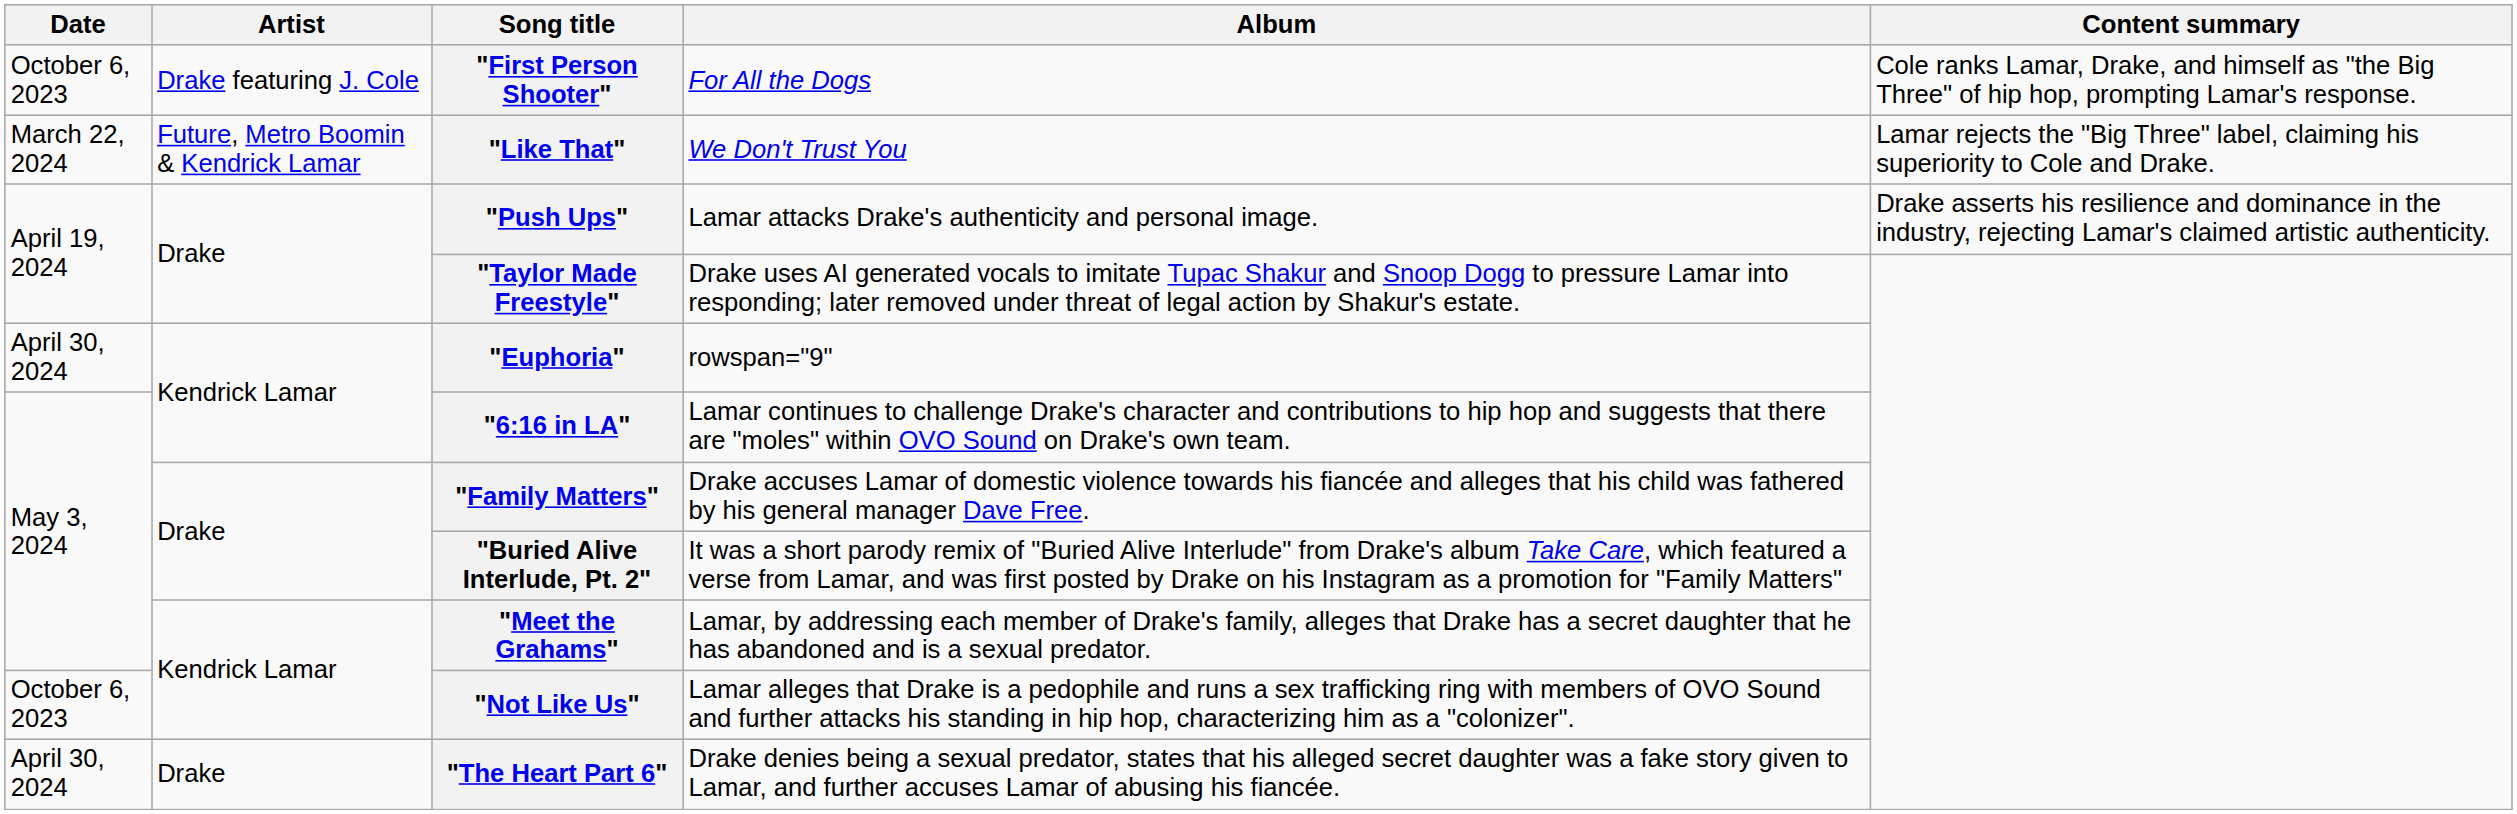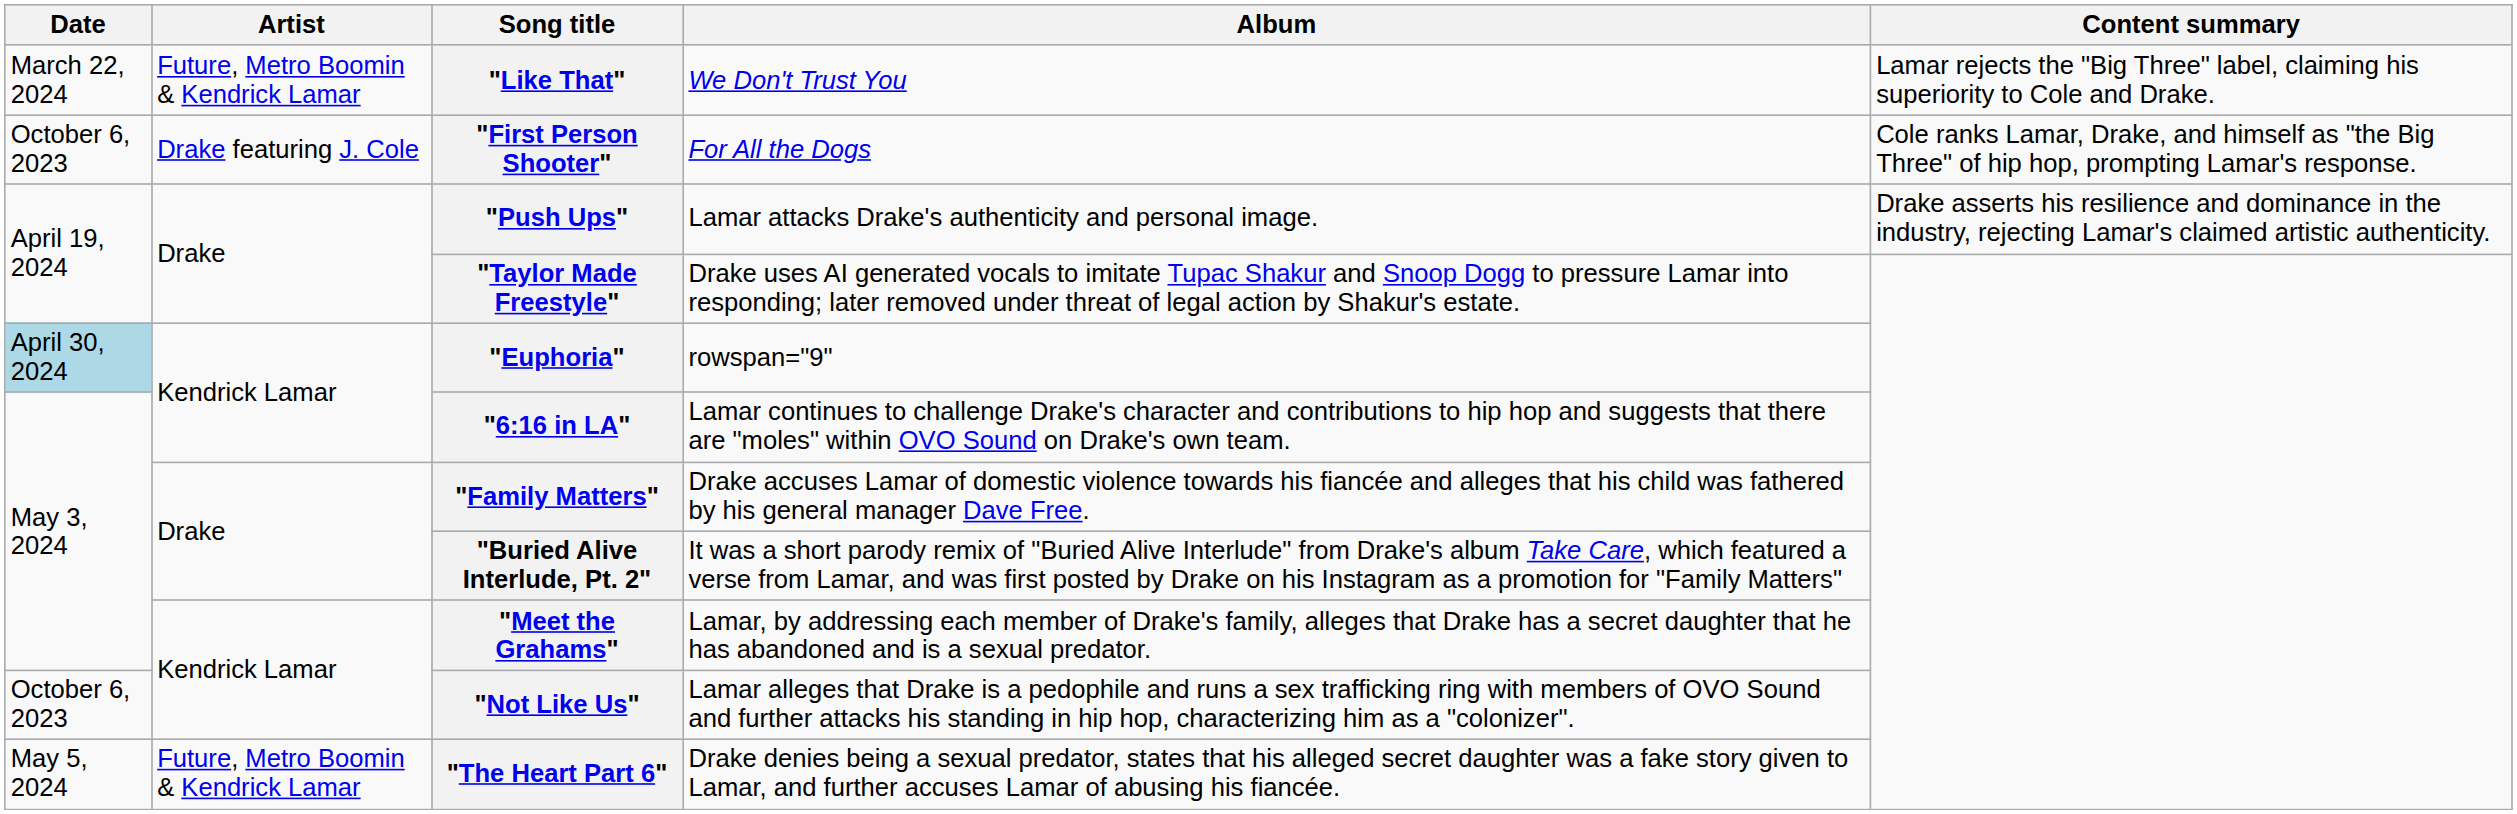rows swapped: "First Person Shooter" <-> "Like That"
"Euphoria" | Date: no background -> lightblue background
"The Heart Part 6" | Date: April 30, 2024 -> May 5, 2024
"The Heart Part 6" | Artist: Drake -> Future, Metro Boomin & Kendrick Lamar
